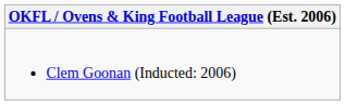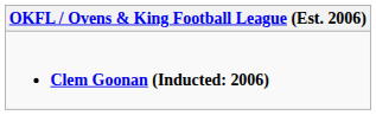row 2 | column 1: normal -> bold
